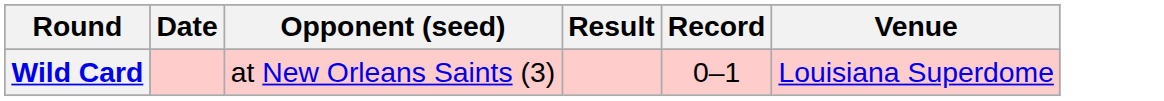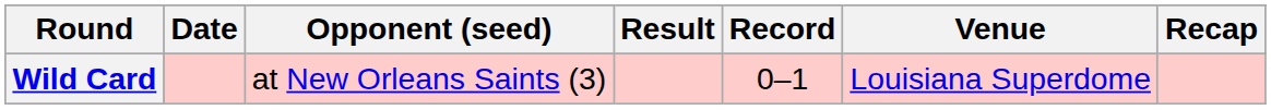+ column: Recap
